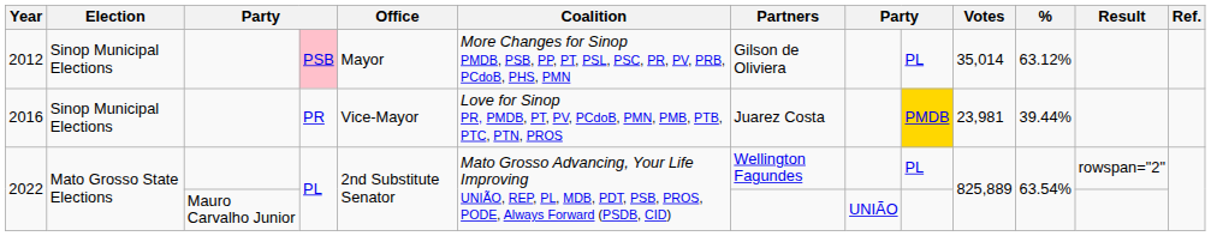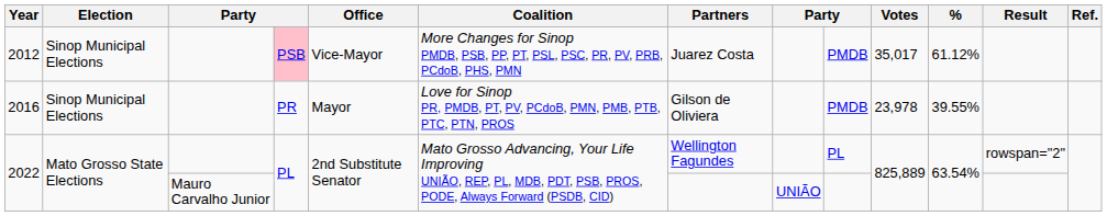2012 | Office: Mayor -> Vice-Mayor
2012 | Partners: Gilson de Oliviera -> Juarez Costa
2012 | column 9: PL -> PMDB
2012 | Votes: 35,014 -> 35,017
2012 | %: 63.12% -> 61.12%
2016 | Office: Vice-Mayor -> Mayor
2016 | Partners: Juarez Costa -> Gilson de Oliviera
2016 | column 9: gold background -> no background
2016 | Votes: 23,981 -> 23,978
2016 | %: 39.44% -> 39.55%
